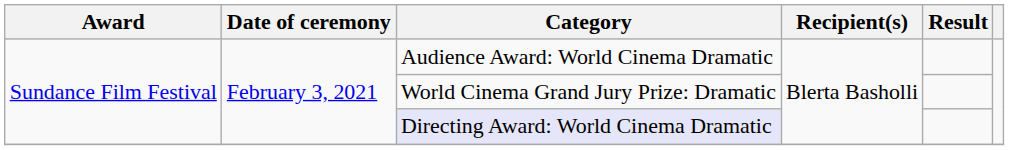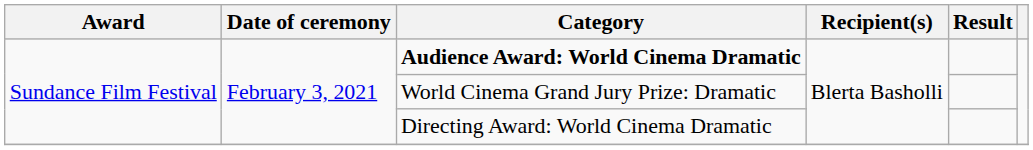Audience Award: World Cinema Dramatic | Category: normal -> bold
Directing Award: World Cinema Dramatic | Category: lavender background -> no background
